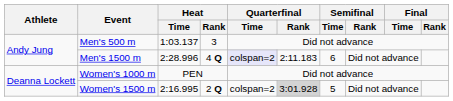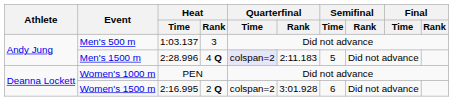Men's 1500 m | Semifinal / Time: 6 -> 5
Women's 1500 m | Quarterfinal / Rank: lightgrey background -> no background
Women's 1500 m | Semifinal / Time: 5 -> 6
